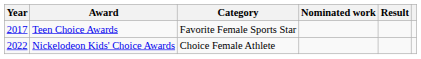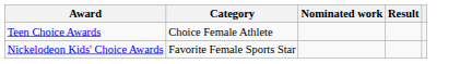- column: Year | 2017 | 2022
Teen Choice Awards | Category: Favorite Female Sports Star -> Choice Female Athlete
Nickelodeon Kids' Choice Awards | Category: Choice Female Athlete -> Favorite Female Sports Star
